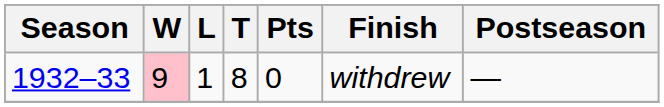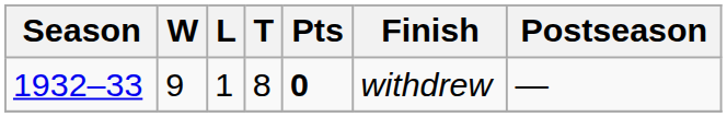1932–33 | W: pink background -> no background
1932–33 | Pts: normal -> bold
